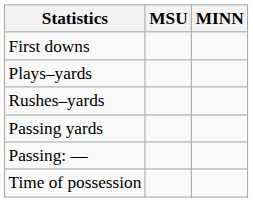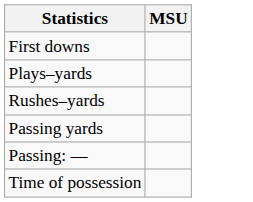- column: MINN
